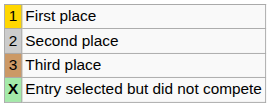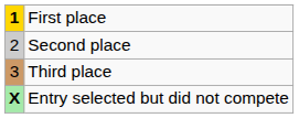First place | column 1: normal -> bold
